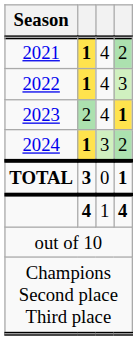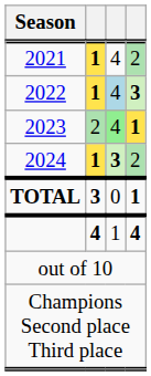2022 | column 3: no background -> lightblue background
2022 | column 4: normal -> bold
2023 | column 3: no background -> lightgreen background
2024 | column 3: normal -> bold
